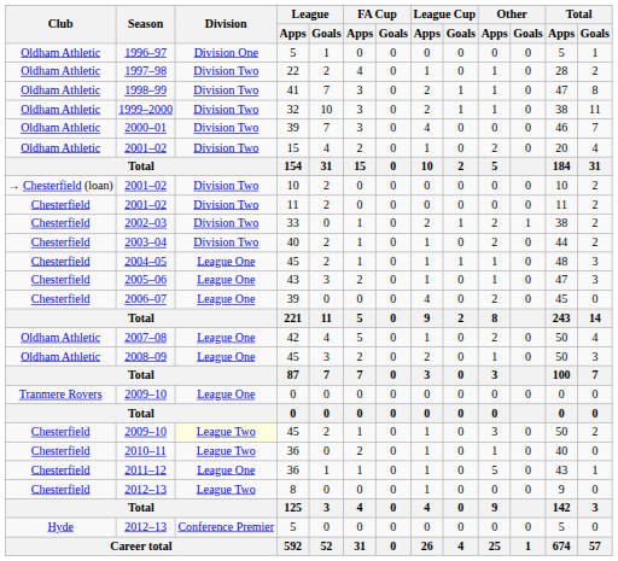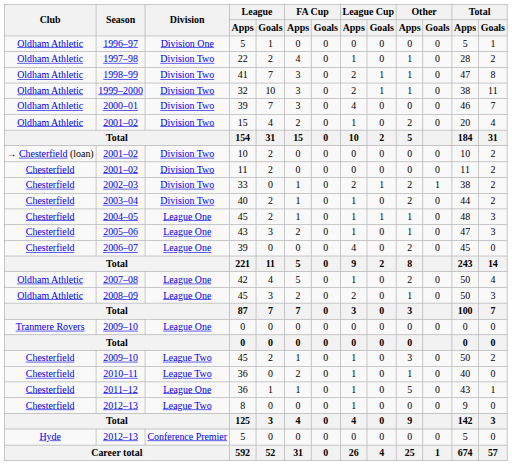2009–10 / 45 | Division: lightyellow background -> no background
